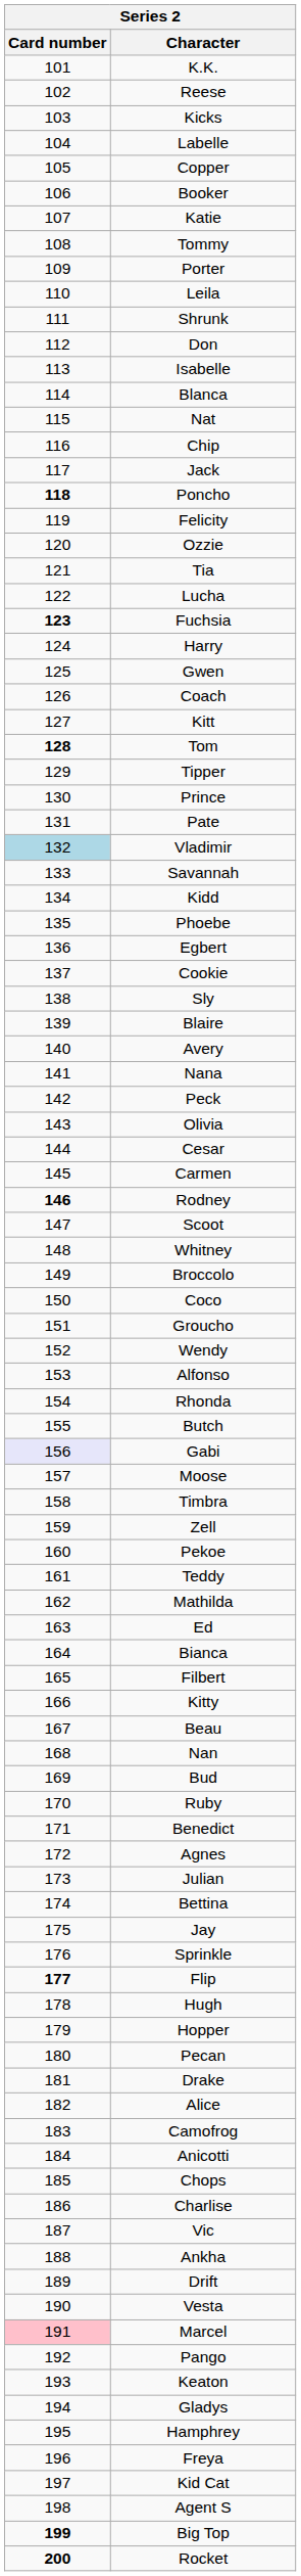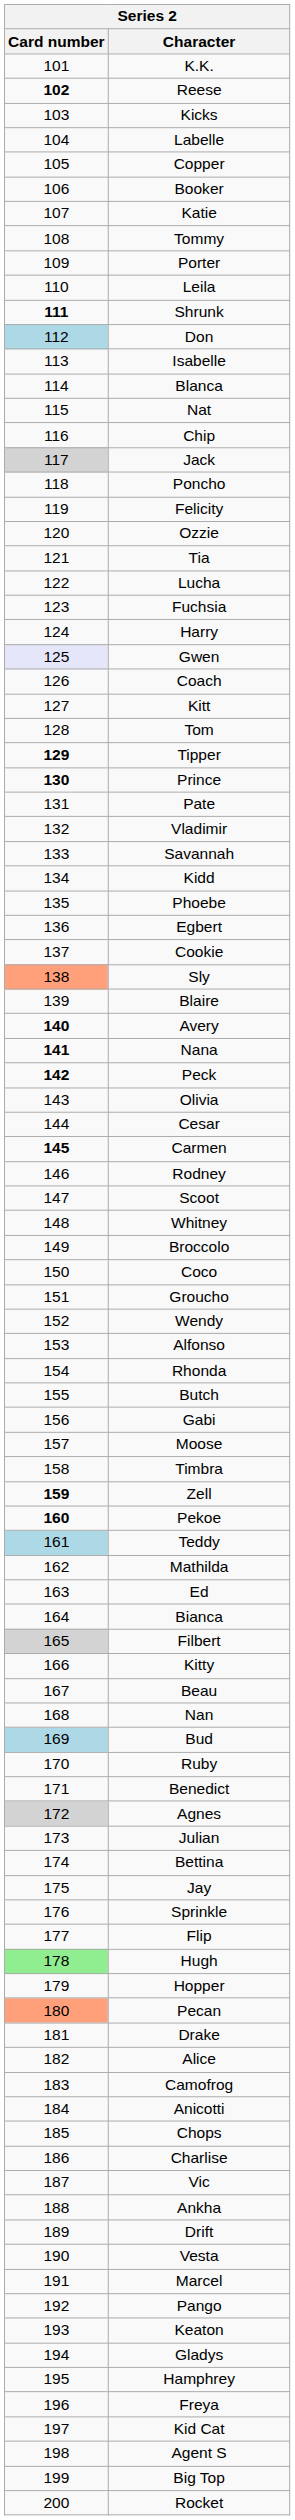Reese | Card number: normal -> bold
Shrunk | Card number: normal -> bold
Don | Card number: no background -> lightblue background
Jack | Card number: no background -> lightgrey background
Poncho | Card number: bold -> normal
Fuchsia | Card number: bold -> normal
Gwen | Card number: no background -> lavender background
Tom | Card number: bold -> normal
Tipper | Card number: normal -> bold
Prince | Card number: normal -> bold
Vladimir | Card number: lightblue background -> no background
Sly | Card number: no background -> lightsalmon background
Avery | Card number: normal -> bold
Nana | Card number: normal -> bold
Peck | Card number: normal -> bold
Carmen | Card number: normal -> bold
Rodney | Card number: bold -> normal
Gabi | Card number: lavender background -> no background
Zell | Card number: normal -> bold
Pekoe | Card number: normal -> bold
Teddy | Card number: no background -> lightblue background
Filbert | Card number: no background -> lightgrey background
Bud | Card number: no background -> lightblue background
Agnes | Card number: no background -> lightgrey background
Flip | Card number: bold -> normal
Hugh | Card number: no background -> lightgreen background
Pecan | Card number: no background -> lightsalmon background
Marcel | Card number: pink background -> no background
Big Top | Card number: bold -> normal
Rocket | Card number: bold -> normal
